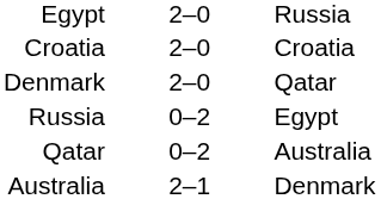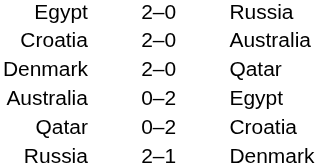row 2 | column 3: Croatia -> Australia
row 4 | column 1: Russia -> Australia
row 5 | column 3: Australia -> Croatia
row 6 | column 1: Australia -> Russia
